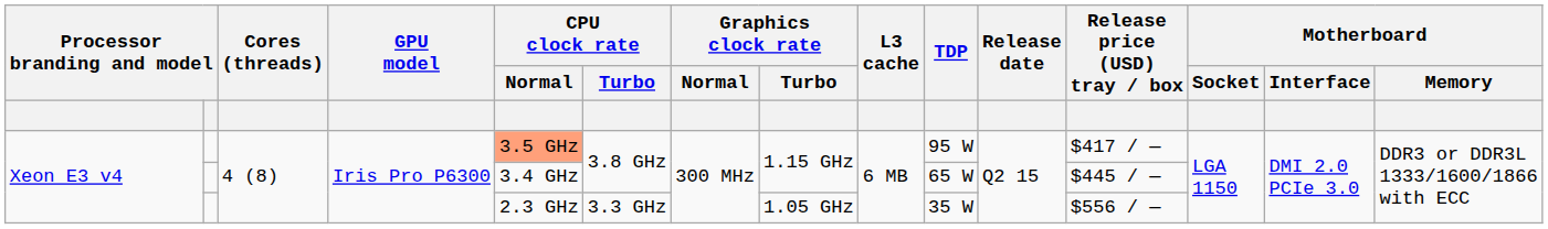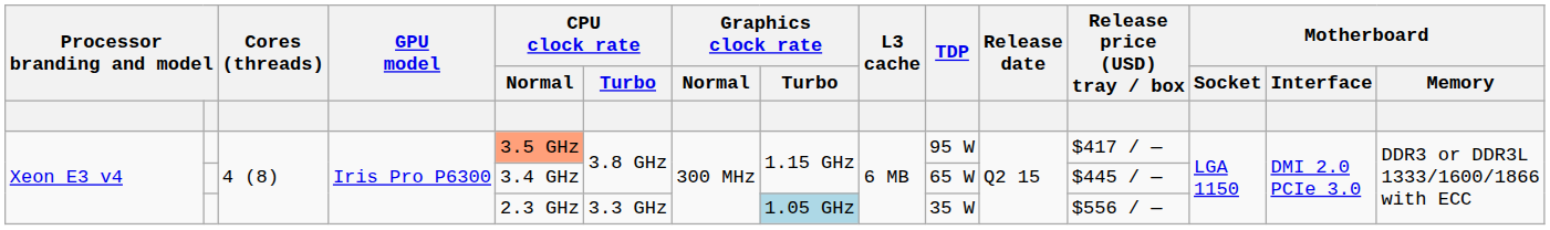row 6 | Graphics clock rate / Turbo: no background -> lightblue background
